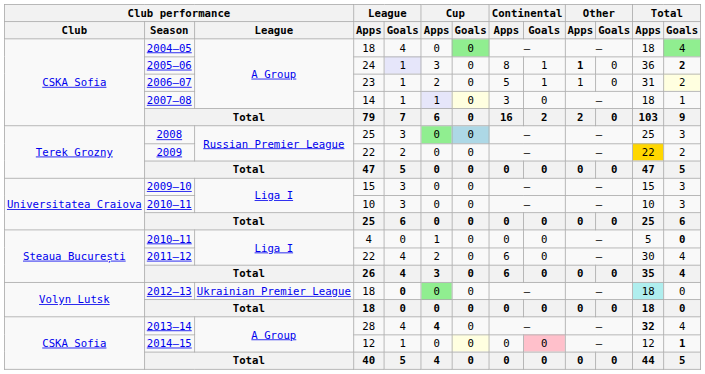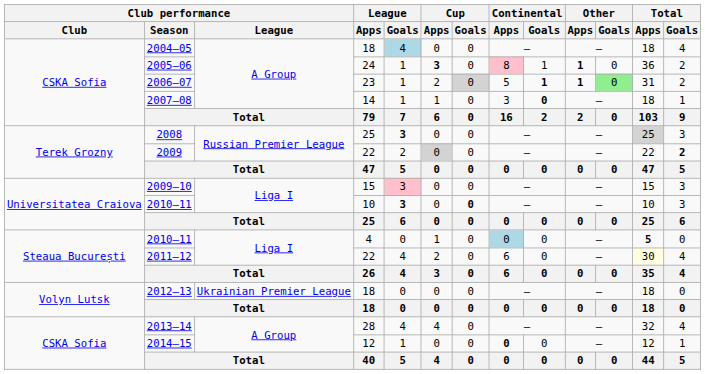2004–05 | League / Goals: no background -> lightblue background
2004–05 | Cup / Goals: lightgreen background -> no background
2004–05 | Total / Goals: lightgreen background -> no background
2005–06 | League / Goals: lavender background -> no background
2005–06 | Cup / Apps: normal -> bold
2005–06 | Continental / Apps: no background -> pink background
2005–06 | Total / Goals: bold -> normal
2006–07 | Cup / Goals: no background -> lightgrey background
2006–07 | Continental / Goals: normal -> bold
2006–07 | Other / Apps: normal -> bold
2006–07 | Other / Goals: no background -> lightgreen background
2006–07 | Total / Goals: lightyellow background -> no background
2007–08 | Cup / Apps: lavender background -> no background
2007–08 | Cup / Goals: lightyellow background -> no background
2007–08 | Continental / Goals: normal -> bold
2008 | League / Goals: normal -> bold
2008 | Cup / Apps: lightgreen background -> no background
2008 | Cup / Goals: lightblue background -> no background
2008 | Total / Apps: no background -> lightgrey background
2009 | Cup / Apps: no background -> lightgrey background
2009 | Total / Apps: gold background -> no background
2009 | Total / Goals: normal -> bold
2009–10 | League / Goals: no background -> pink background
2010–11 / 10 | League / Goals: normal -> bold
2010–11 / 10 | Cup / Goals: normal -> bold
2010–11 / 4 | Continental / Apps: no background -> lightblue background
2010–11 / 4 | Total / Apps: normal -> bold
2010–11 / 4 | Total / Goals: bold -> normal
2011–12 | Total / Apps: no background -> lightyellow background
2012–13 | League / Goals: bold -> normal
2012–13 | Cup / Apps: lightgreen background -> no background
2012–13 | Total / Apps: paleturquoise background -> no background
2013–14 | Cup / Apps: bold -> normal
2013–14 | Total / Apps: bold -> normal
2014–15 | Cup / Goals: lightyellow background -> no background
2014–15 | Continental / Apps: normal -> bold
2014–15 | Continental / Goals: pink background -> no background
2014–15 | Total / Goals: bold -> normal
